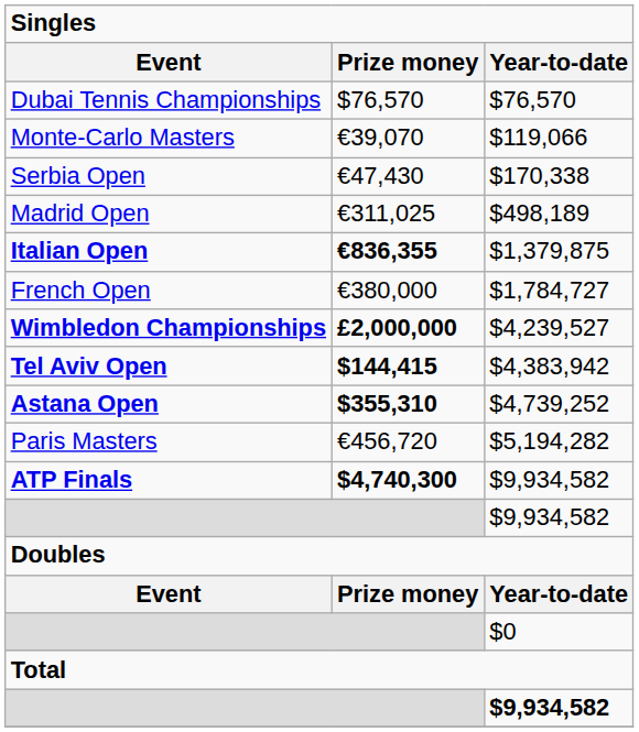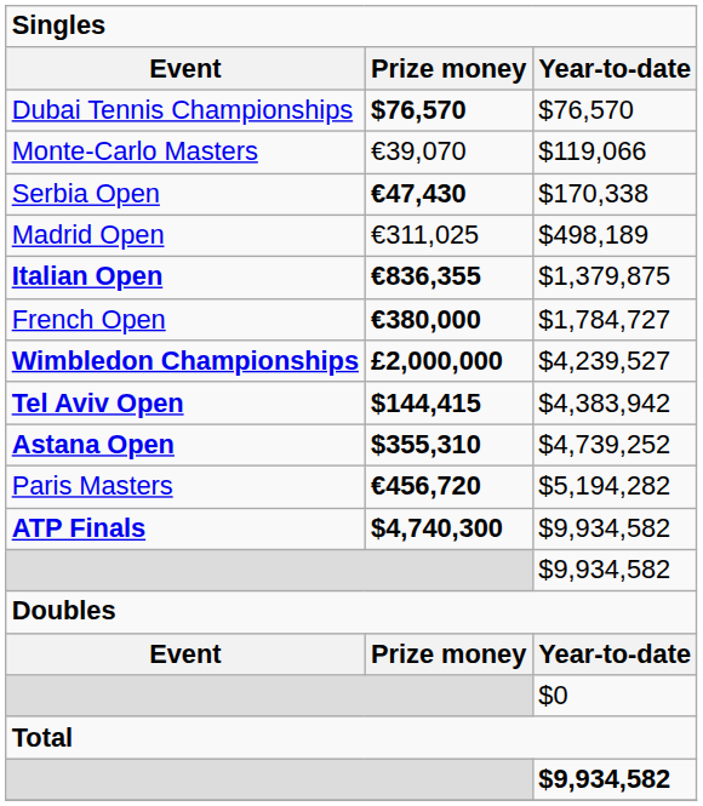Dubai Tennis Championships | Prize money: normal -> bold
Serbia Open | Prize money: normal -> bold
French Open | Prize money: normal -> bold
Paris Masters | Prize money: normal -> bold
